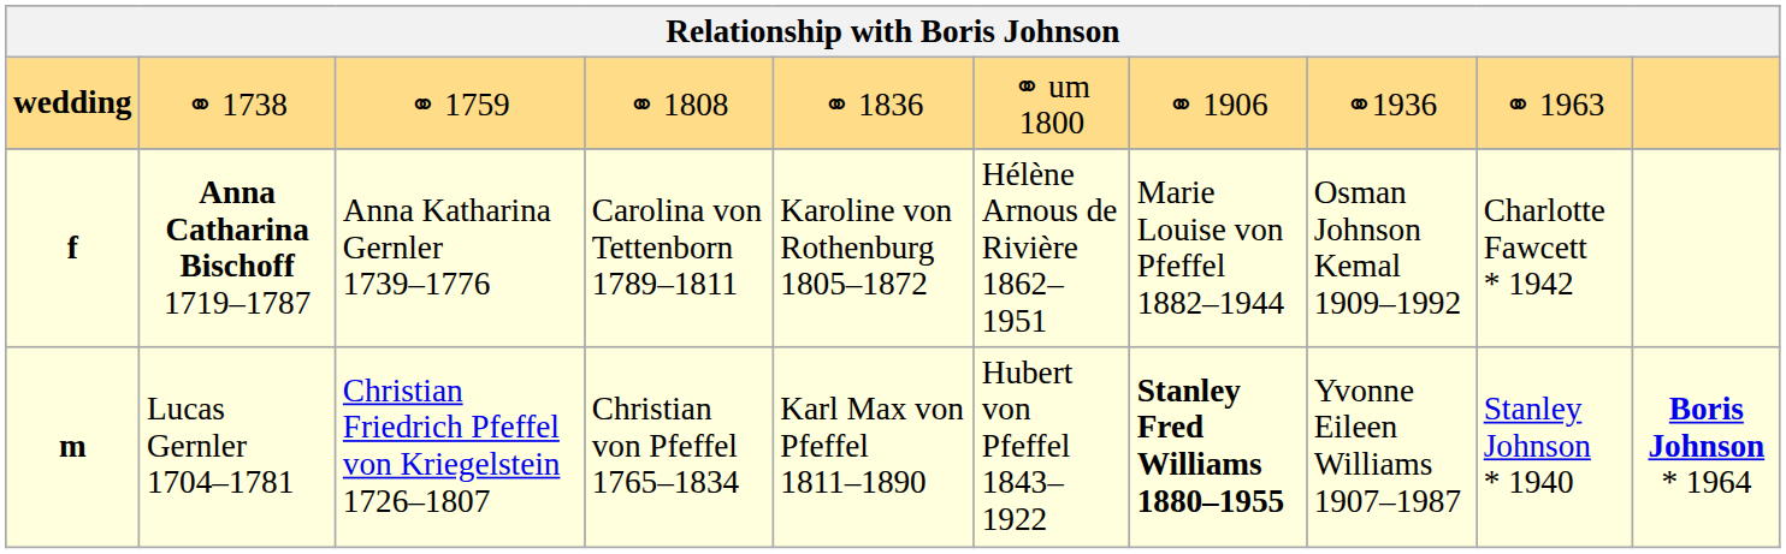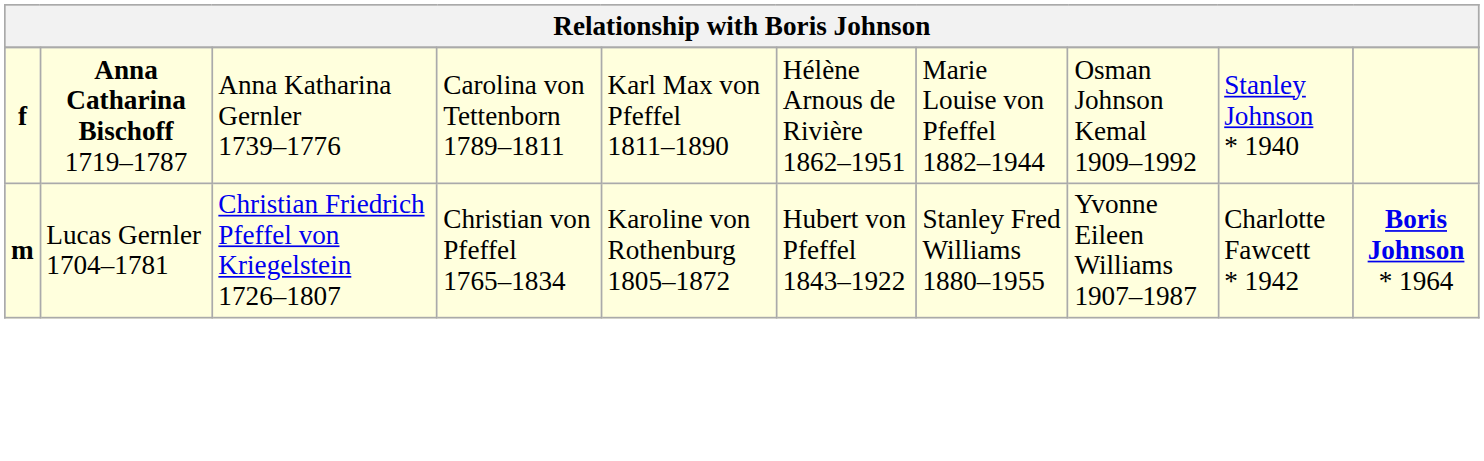- row: wedding | ⚭ 1738 | ⚭ 1759 | ⚭ 1808 | ⚭ 1836 | ⚭ um 1800 | ⚭ 1906 | ⚭1936 | ⚭ 1963
Anna Catharina Bischoff 1719–1787 | column 5: Karoline von Rothenburg 1805–1872 -> Karl Max von Pfeffel 1811–1890
Anna Catharina Bischoff 1719–1787 | column 9: Charlotte Fawcett * 1942 -> Stanley Johnson * 1940
Lucas Gernler 1704–1781 | column 5: Karl Max von Pfeffel 1811–1890 -> Karoline von Rothenburg 1805–1872
Lucas Gernler 1704–1781 | column 7: bold -> normal
Lucas Gernler 1704–1781 | column 9: Stanley Johnson * 1940 -> Charlotte Fawcett * 1942
